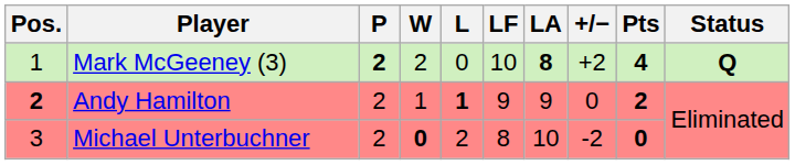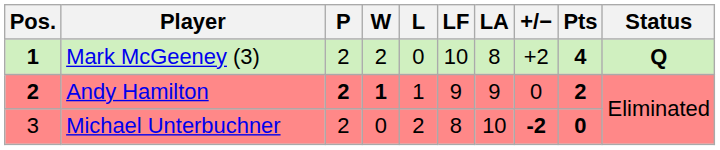Mark McGeeney (3) | Pos.: normal -> bold
Mark McGeeney (3) | P: bold -> normal
Mark McGeeney (3) | LA: bold -> normal
Andy Hamilton | P: normal -> bold
Andy Hamilton | W: normal -> bold
Andy Hamilton | L: bold -> normal
Michael Unterbuchner | W: bold -> normal
Michael Unterbuchner | +/−: normal -> bold
